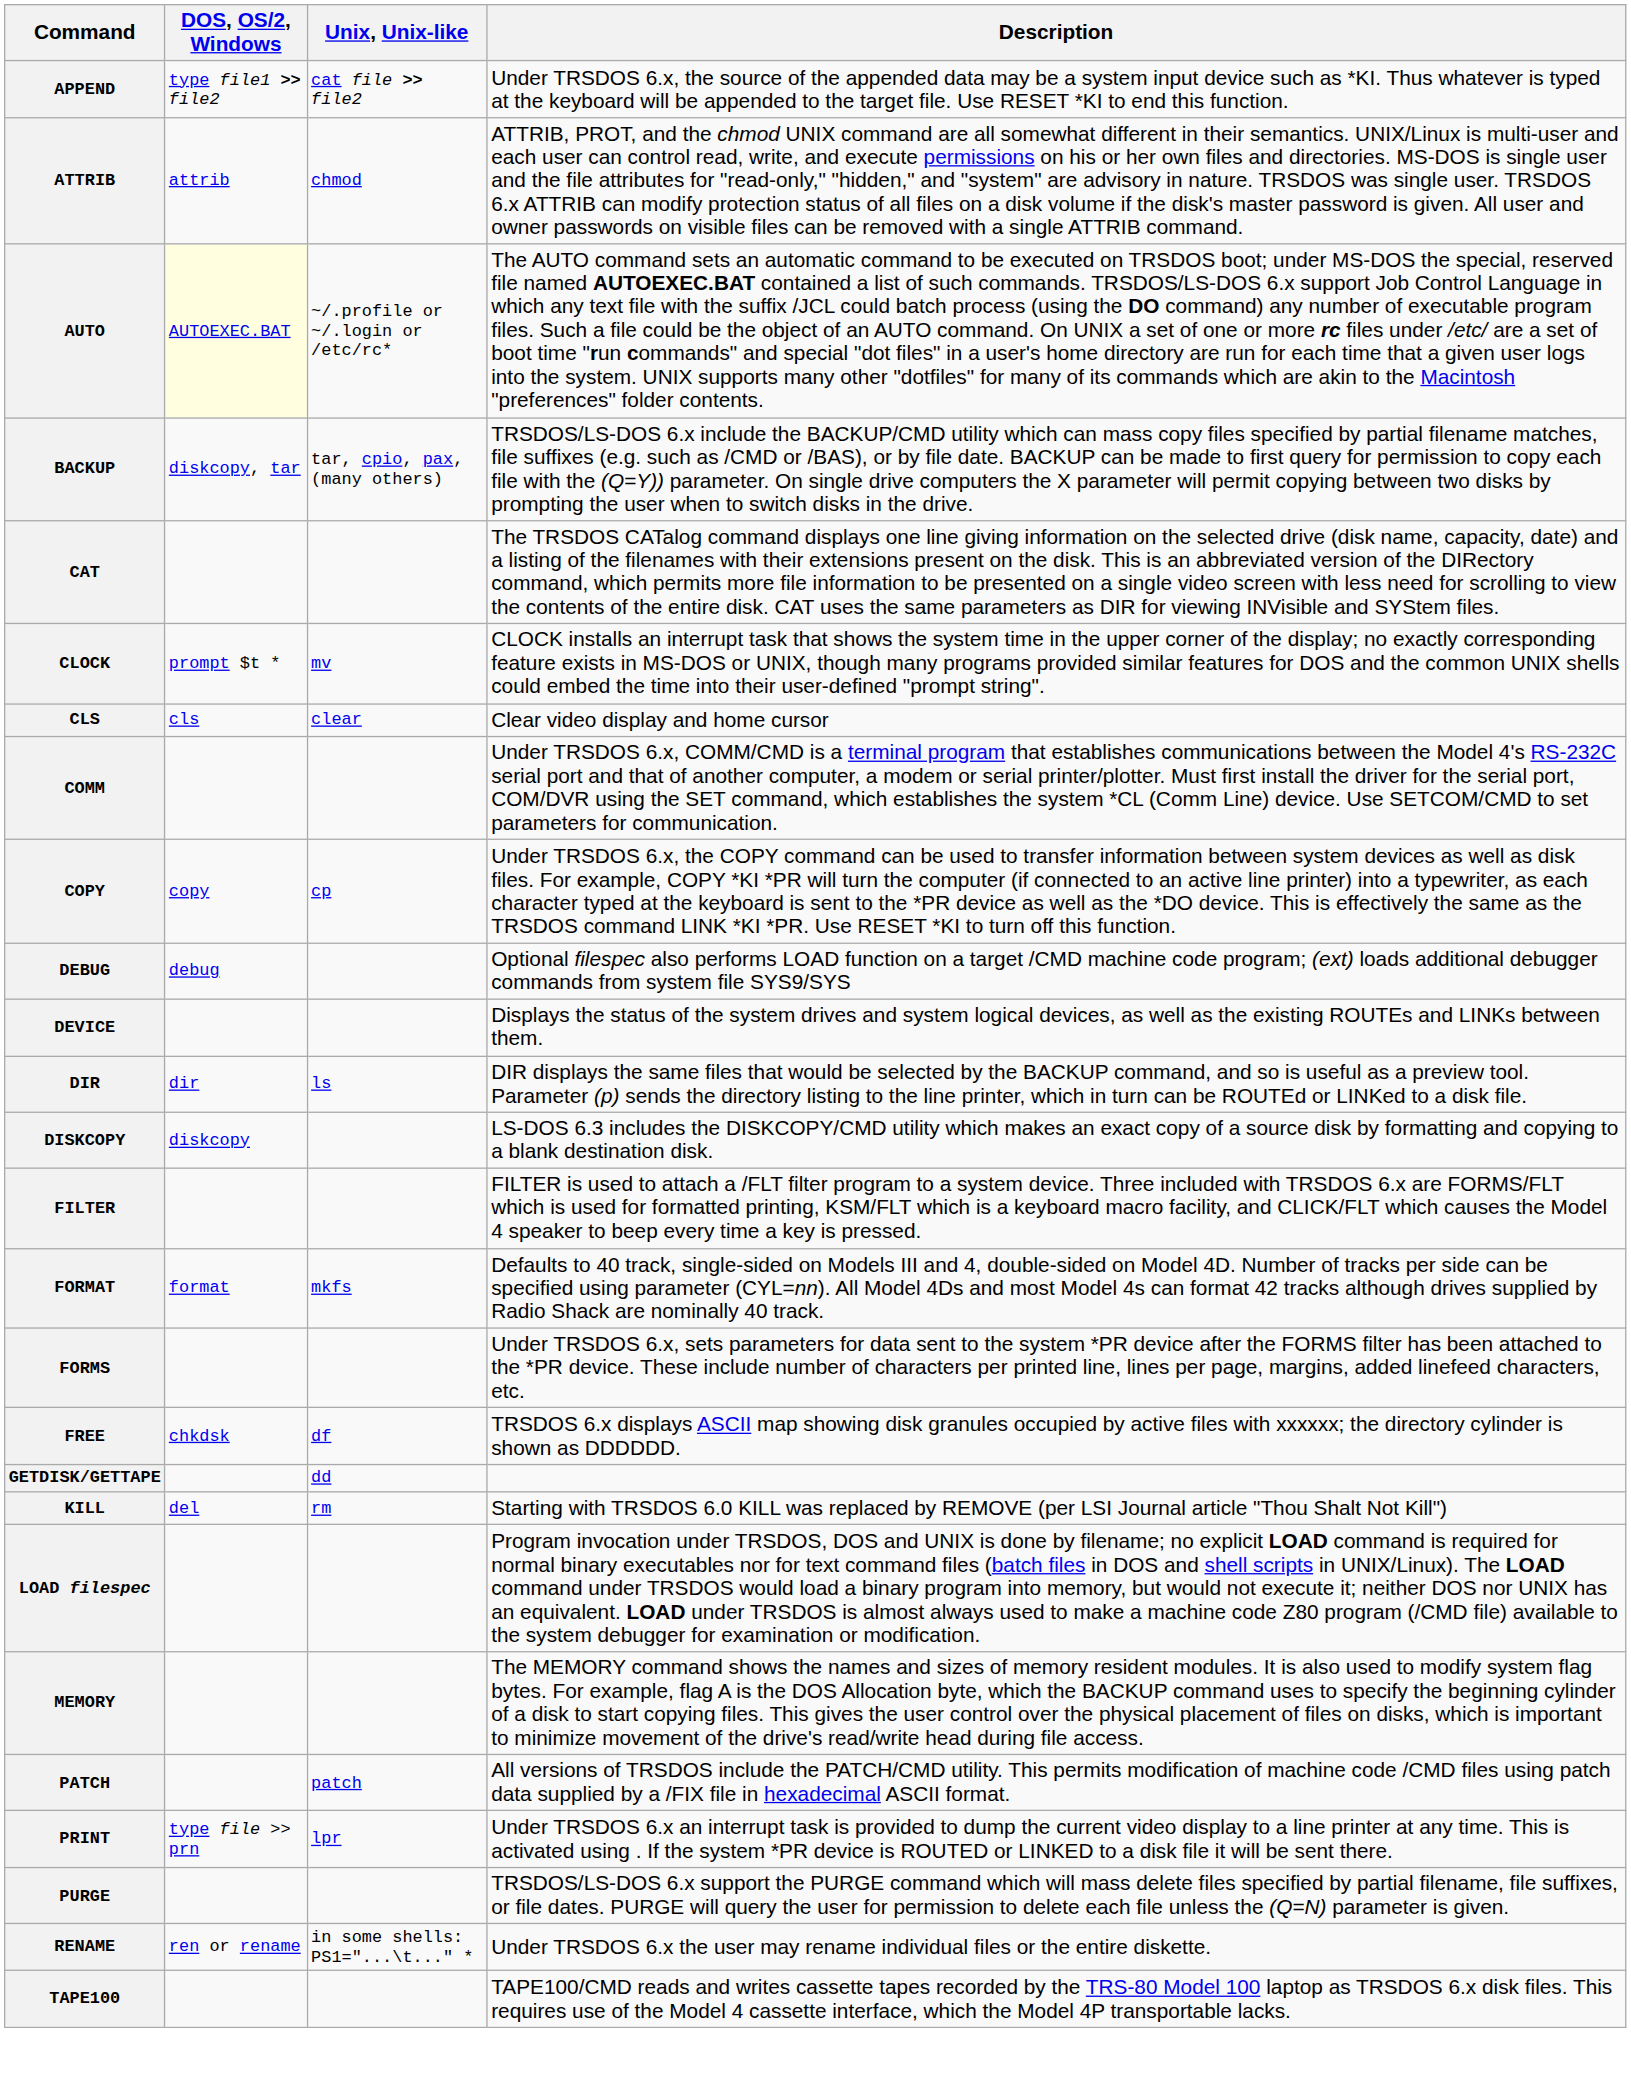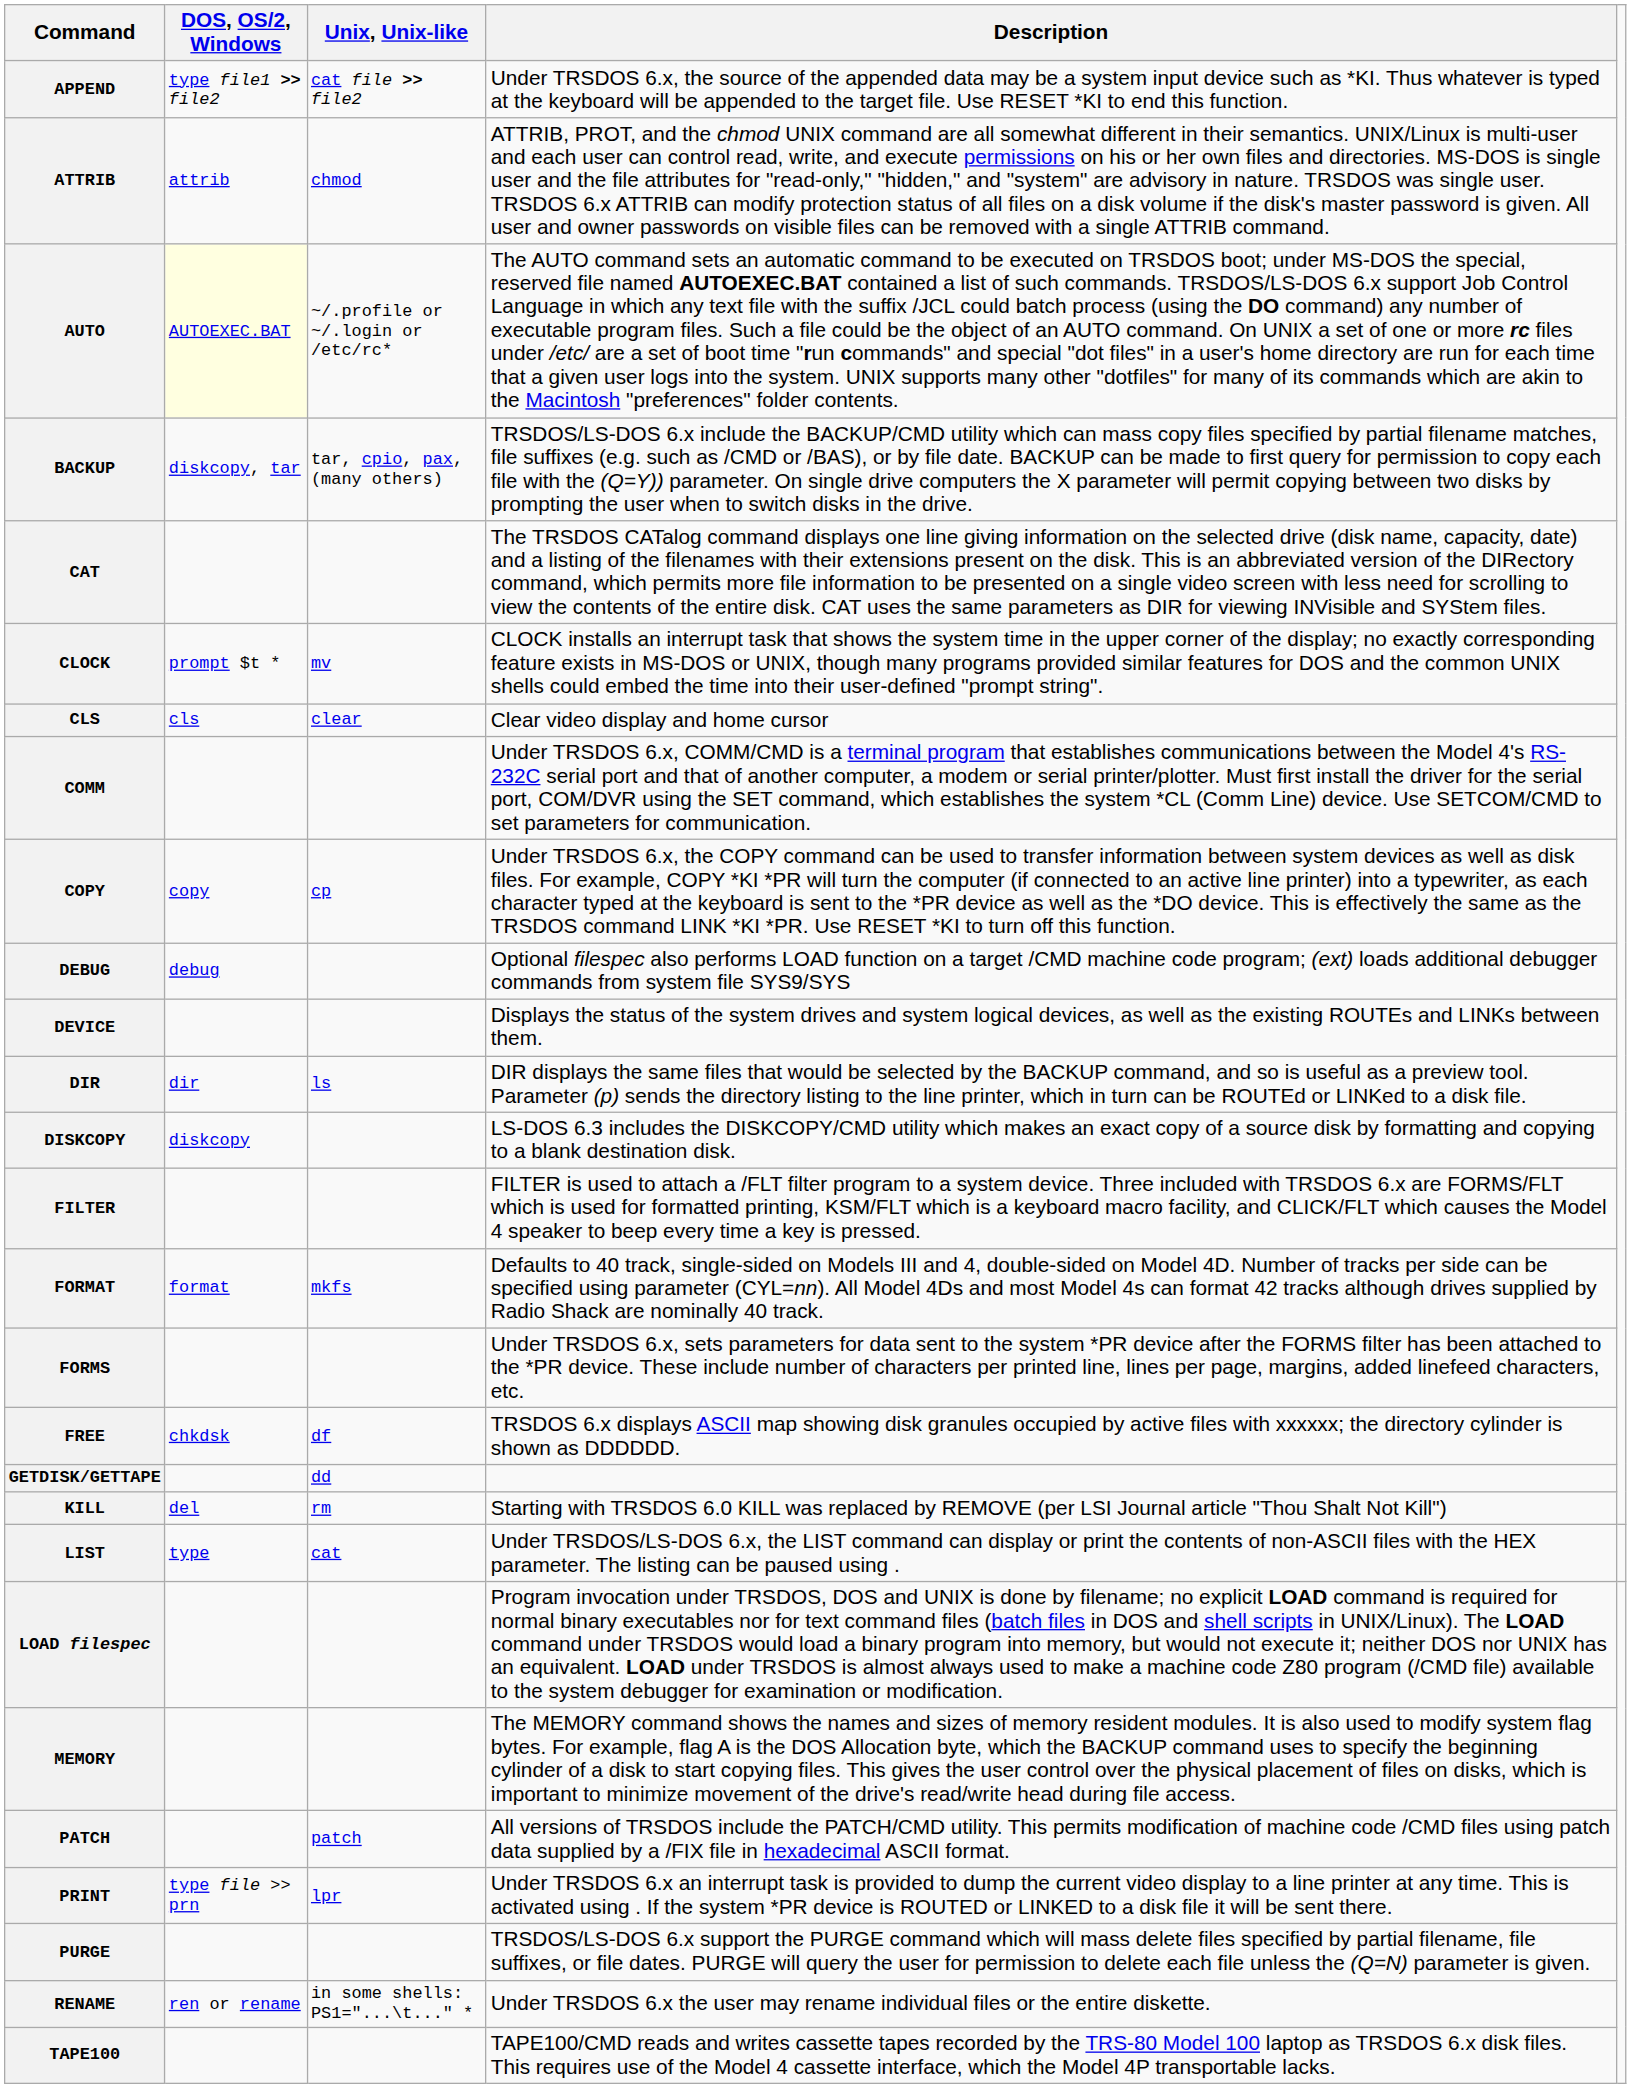+ row: LIST | type | cat | Under TRSDOS/LS-DOS 6.x, the LIST command can display or print the contents of non-ASCII files with the HEX parameter. The listing can be paused using .
